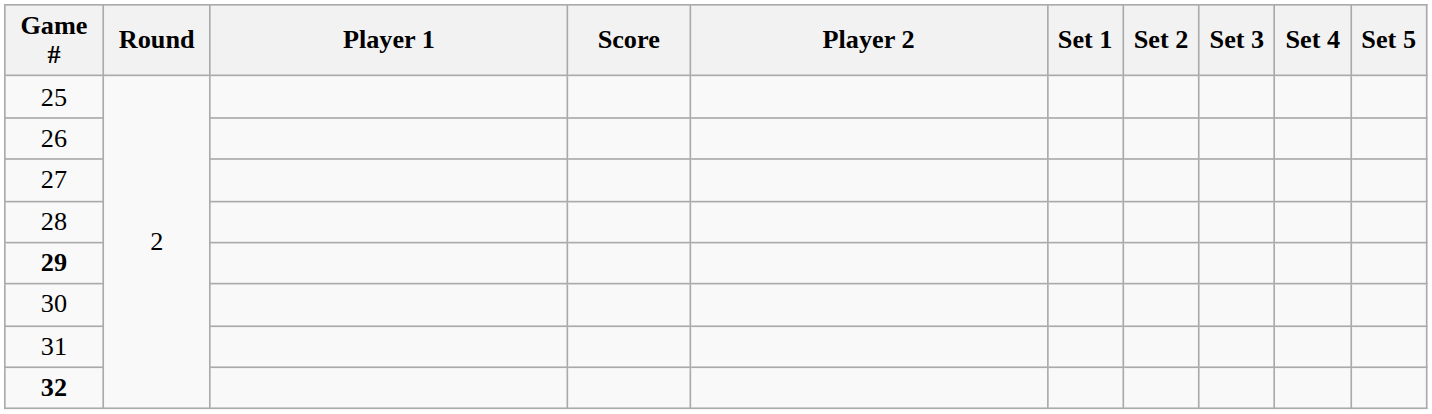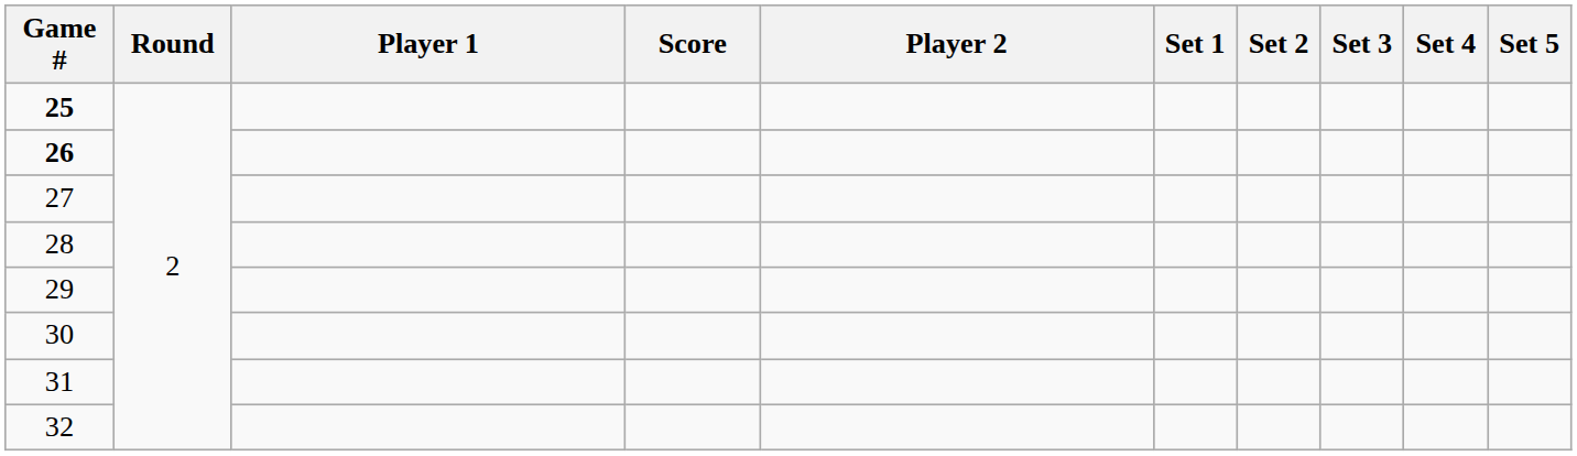25 | Game #: normal -> bold
26 | Game #: normal -> bold
29 | Game #: bold -> normal
32 | Game #: bold -> normal
